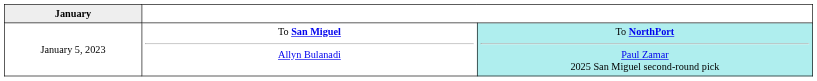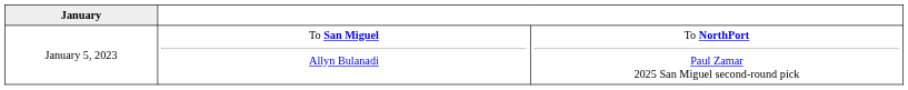January 5, 2023 | column 3: paleturquoise background -> no background
